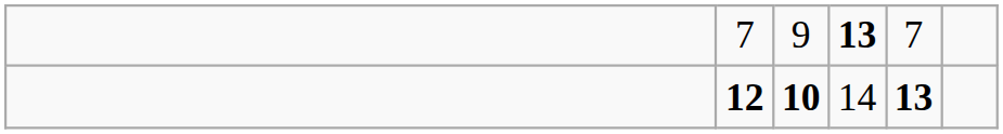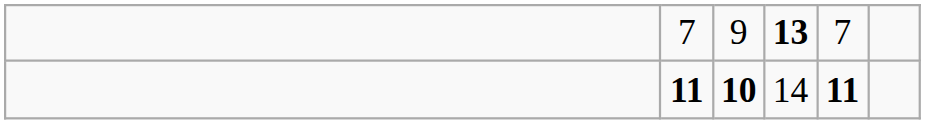row 2 | column 2: 12 -> 11
row 2 | column 5: 13 -> 11
